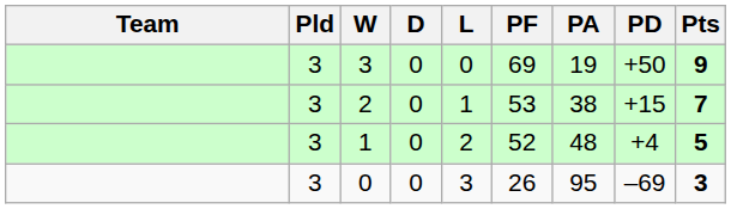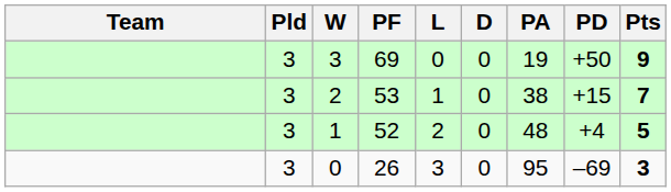columns swapped: D <-> PF
